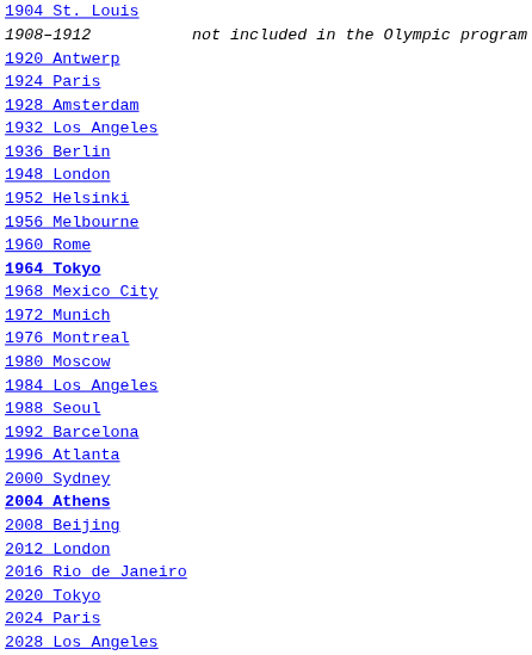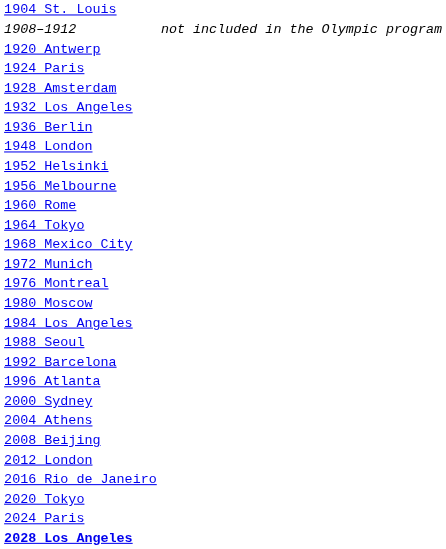1964 Tokyo | column 1: bold -> normal
2004 Athens | column 1: bold -> normal
2028 Los Angeles | column 1: normal -> bold
